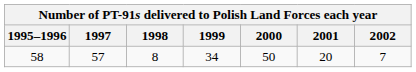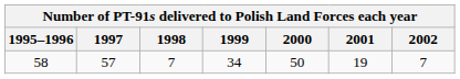row 3 | 1998: 8 -> 7
row 3 | 2001: 20 -> 19
